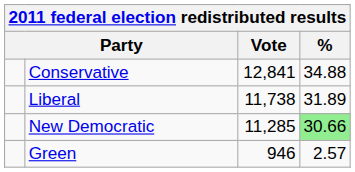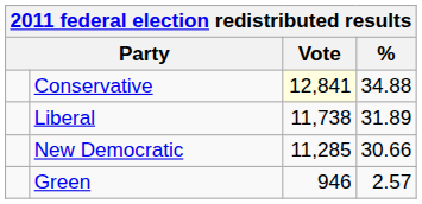Conservative | Vote: no background -> lightyellow background
New Democratic | %: lightgreen background -> no background
